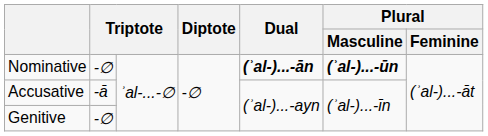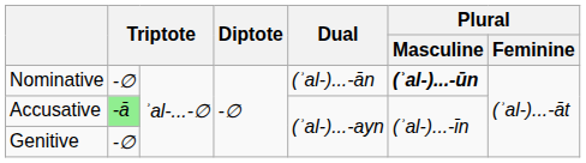Nominative | Dual: bold -> normal
Accusative | column 2: no background -> lightgreen background
